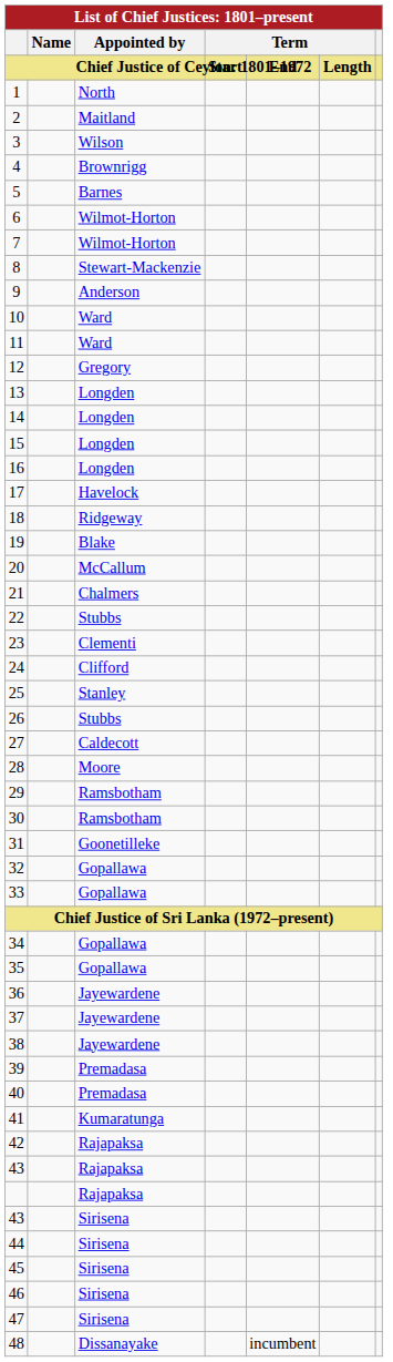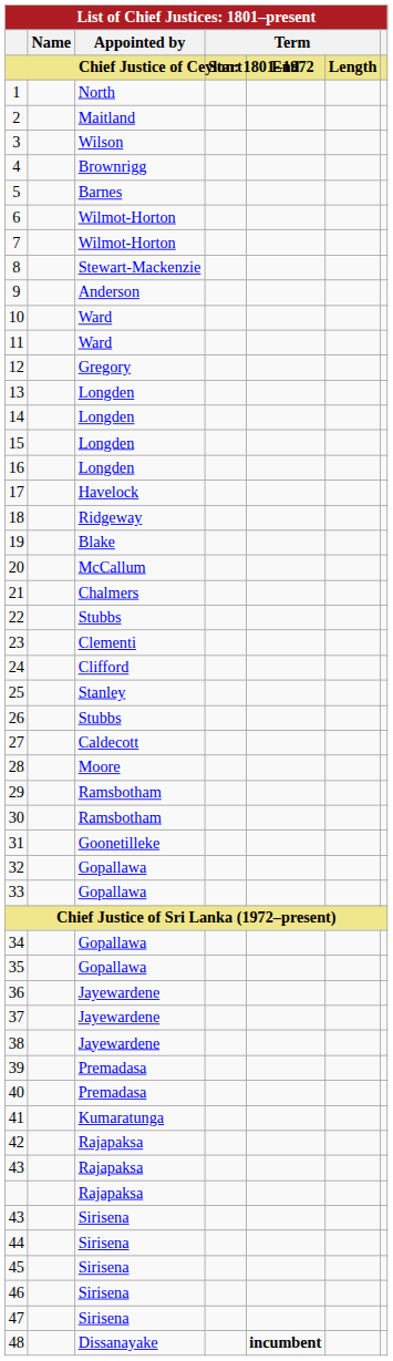48 | Term / End: normal -> bold
